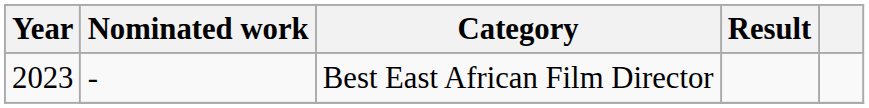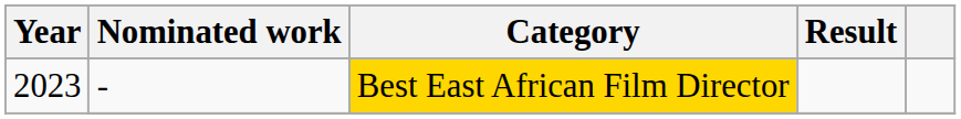Best East African Film Director | Category: no background -> gold background
